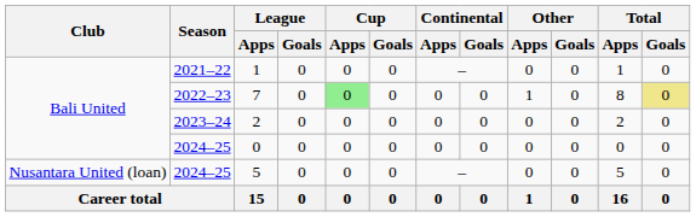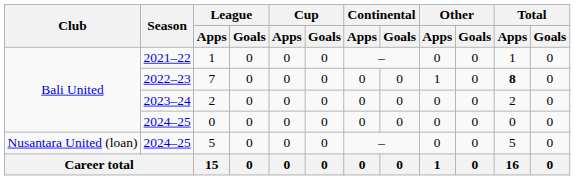7 | Cup / Apps: lightgreen background -> no background
7 | Total / Apps: normal -> bold
7 | Total / Goals: khaki background -> no background
